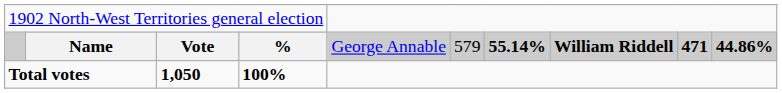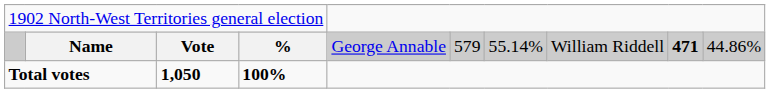row 2 | column 7: bold -> normal
row 2 | column 8: bold -> normal
row 2 | column 10: bold -> normal
